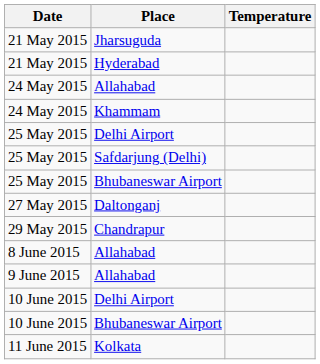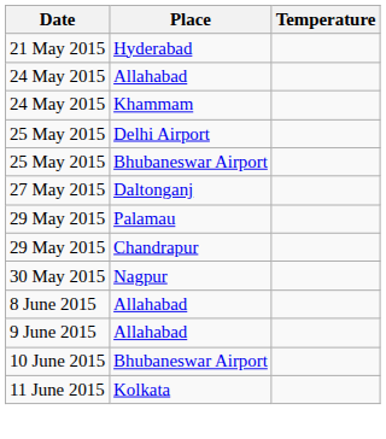- row: 21 May 2015 | Jharsuguda
- row: 25 May 2015 | Safdarjung (Delhi)
+ row: 29 May 2015 | Palamau
+ row: 30 May 2015 | Nagpur
- row: 10 June 2015 | Delhi Airport
